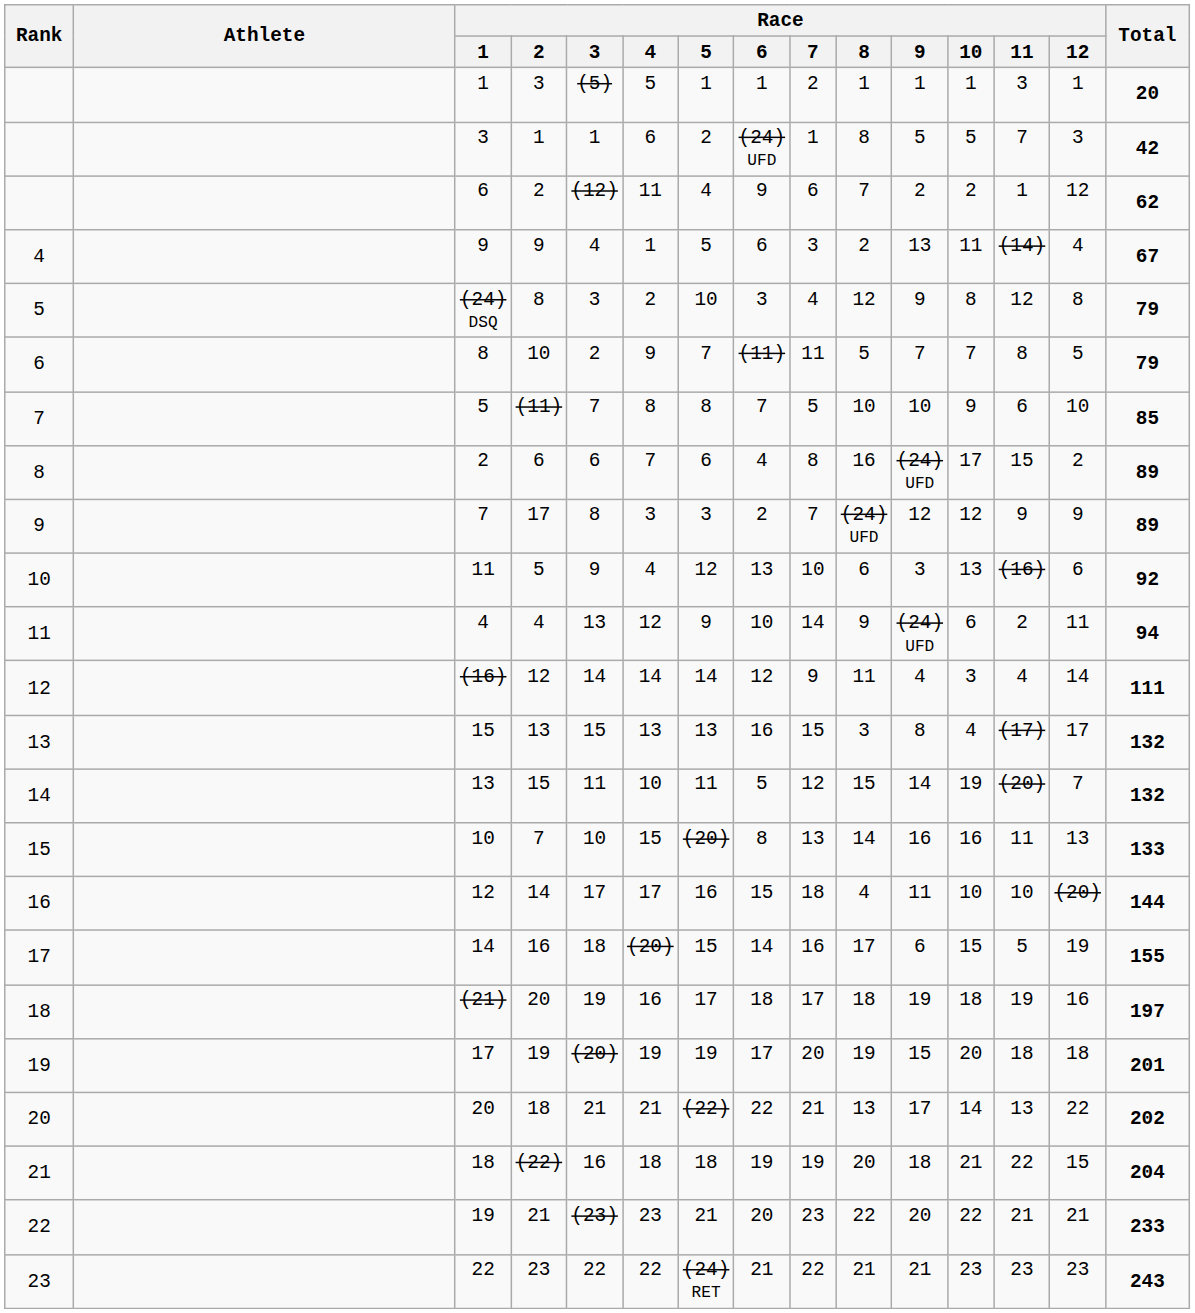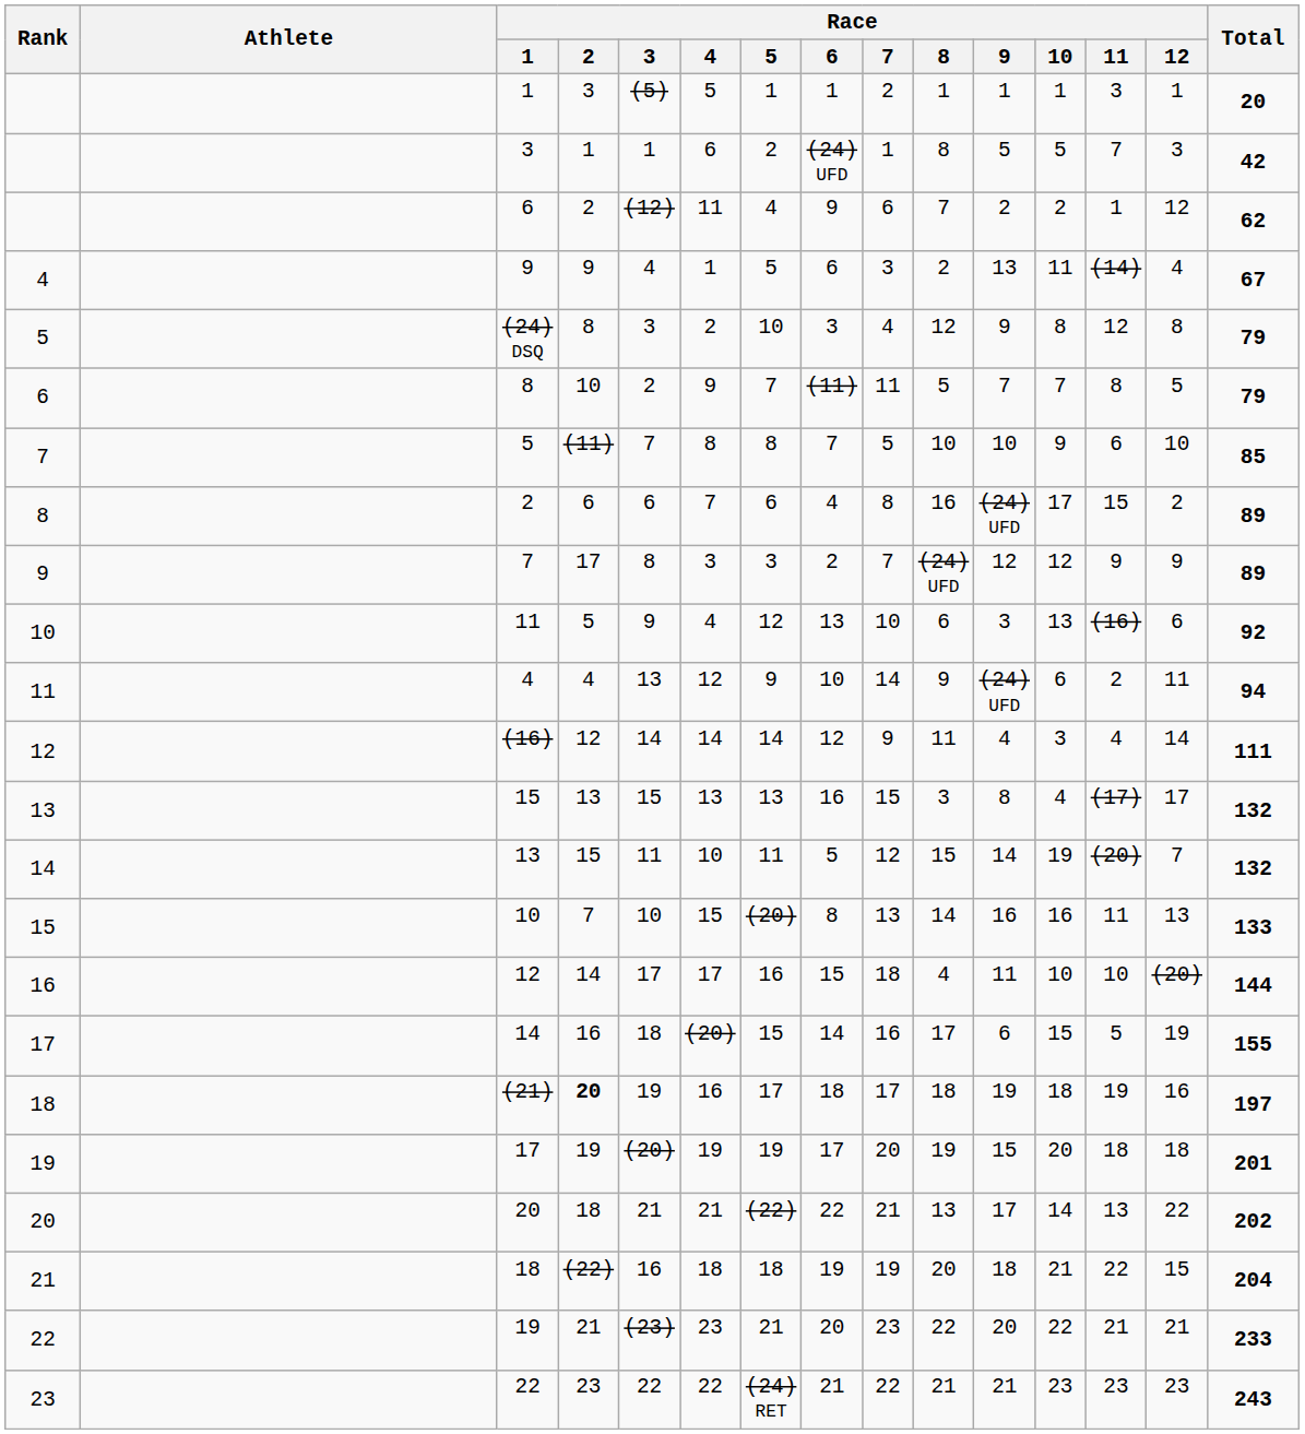(21) | Race / 2: normal -> bold
